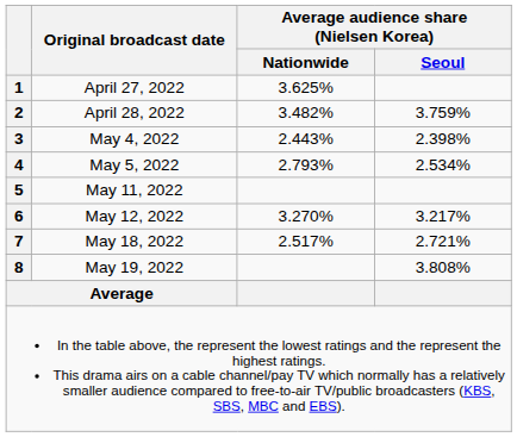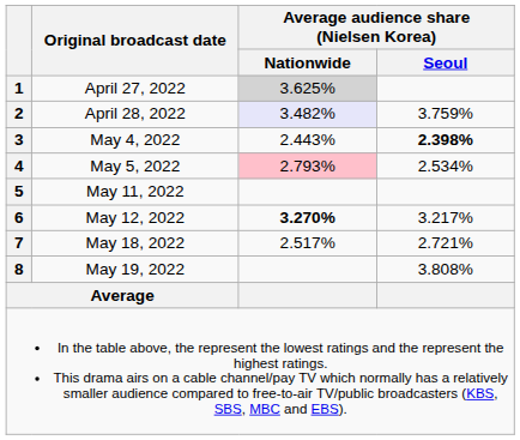April 27, 2022 | Average audience share (Nielsen Korea) / Nationwide: no background -> lightgrey background
April 28, 2022 | Average audience share (Nielsen Korea) / Nationwide: no background -> lavender background
May 4, 2022 | Average audience share (Nielsen Korea) / Seoul: normal -> bold
May 5, 2022 | Average audience share (Nielsen Korea) / Nationwide: no background -> pink background
May 12, 2022 | Average audience share (Nielsen Korea) / Nationwide: normal -> bold
